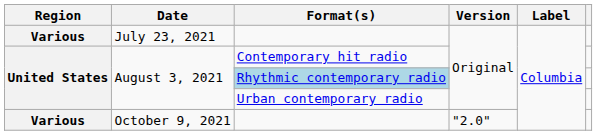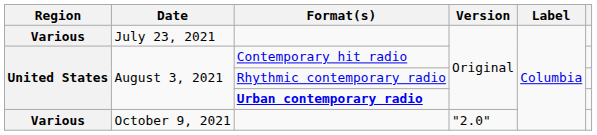Rhythmic contemporary radio | Format(s): lightblue background -> no background
Urban contemporary radio | Format(s): normal -> bold
